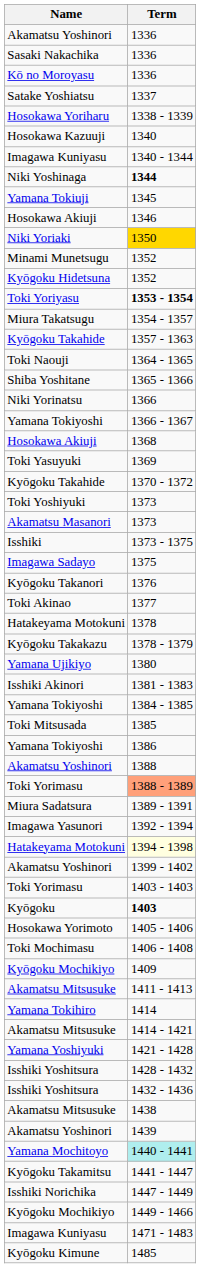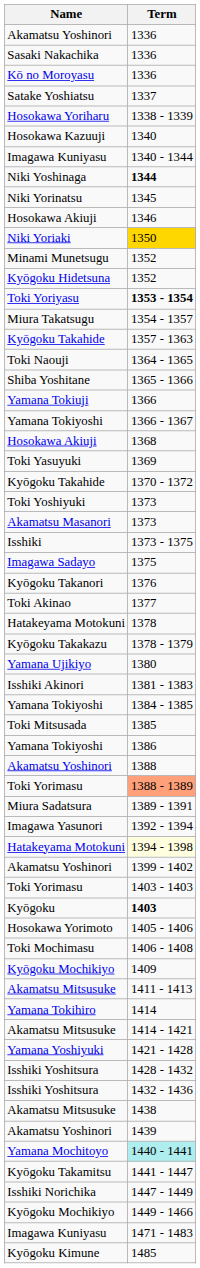row 10 | Name: Yamana Tokiuji -> Niki Yorinatsu
row 20 | Name: Niki Yorinatsu -> Yamana Tokiuji
